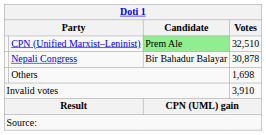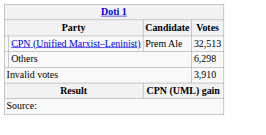CPN (Unified Marxist–Leninist) | Candidate: lightgreen background -> no background
CPN (Unified Marxist–Leninist) | Votes: 32,510 -> 32,513
- row: Nepali Congress | Bir Bahadur Balayar | 30,878
Others | Votes: 1,698 -> 6,298
